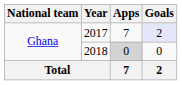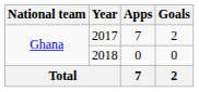2017 | Goals: lavender background -> no background
2018 | Apps: lightgrey background -> no background
